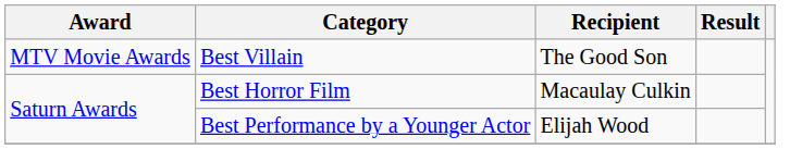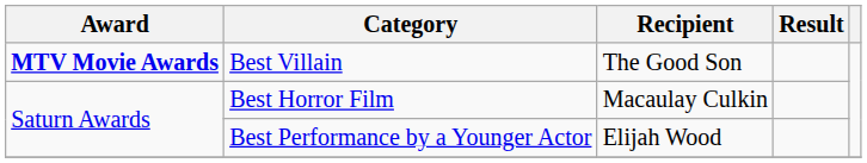Best Villain | Award: normal -> bold
